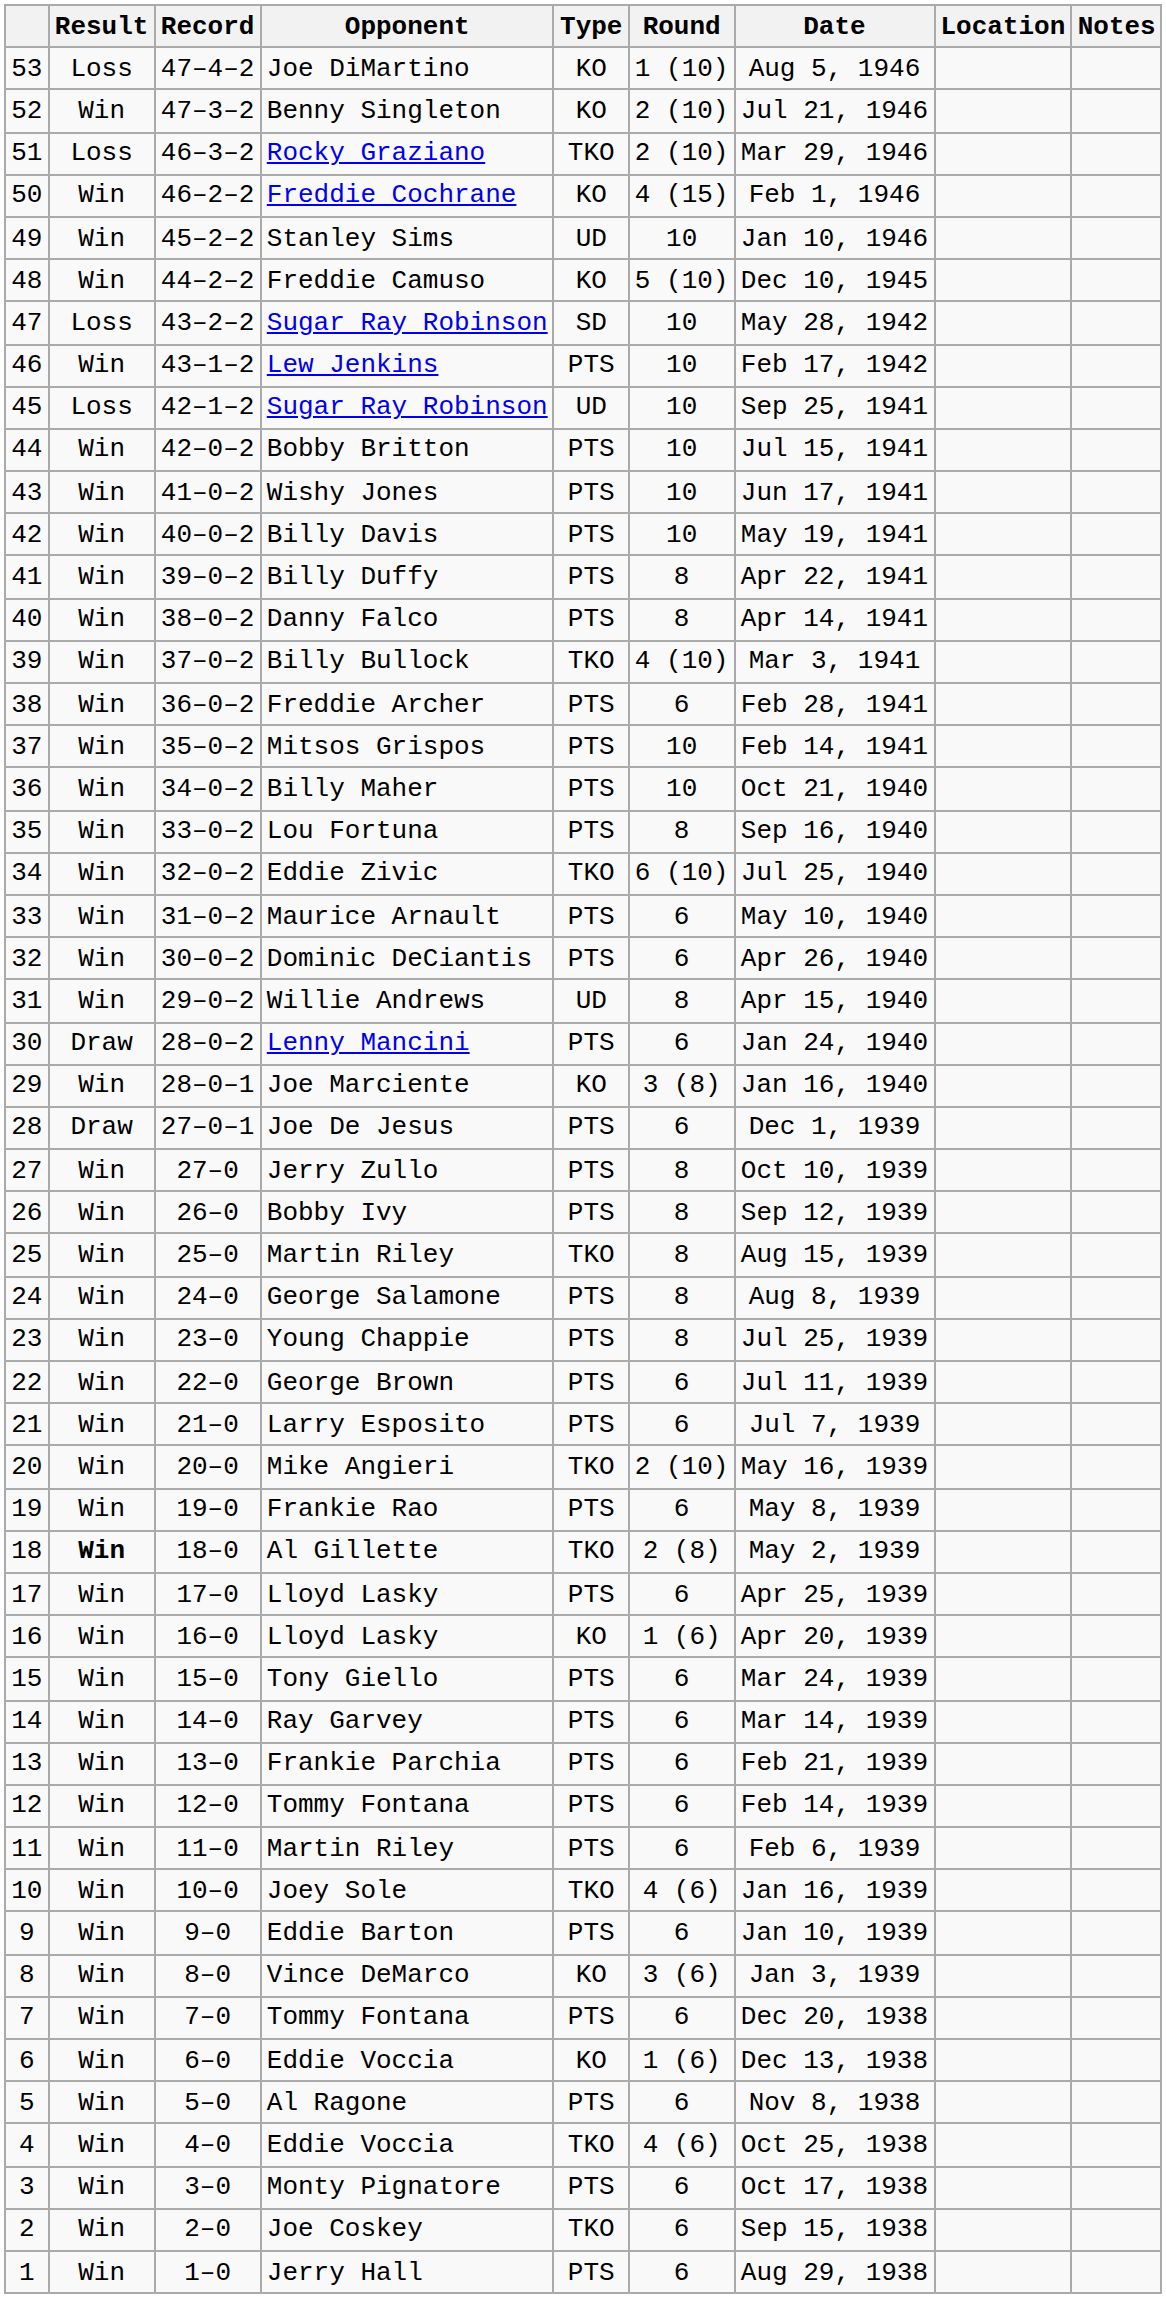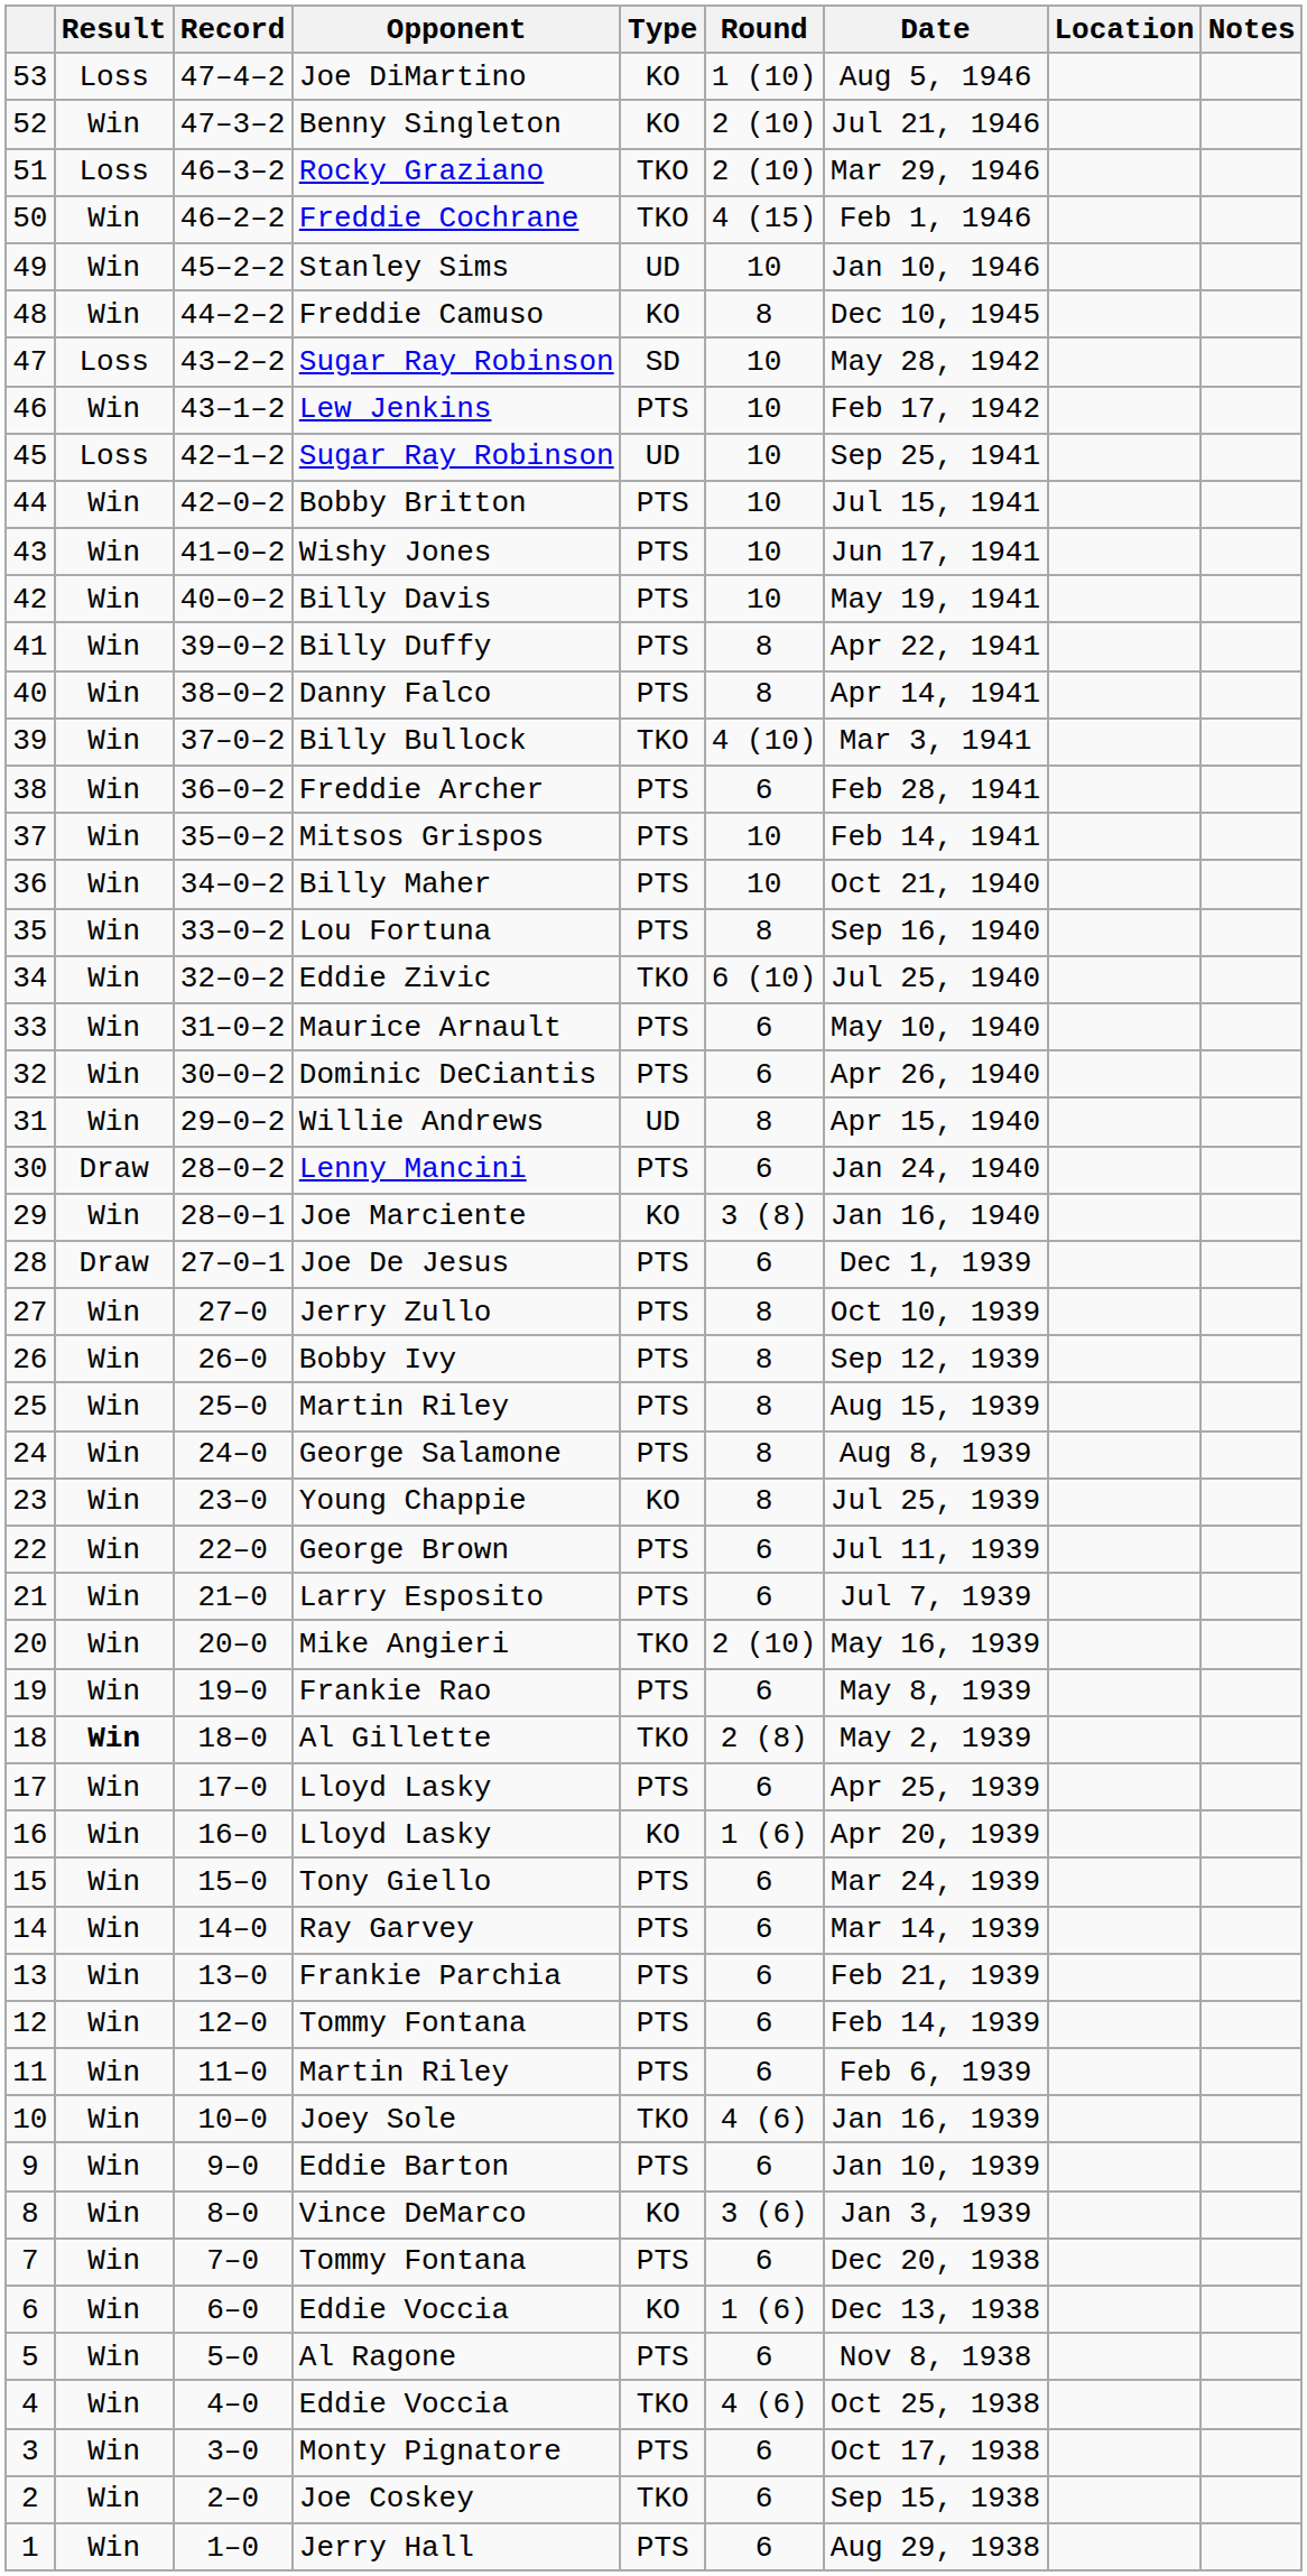Freddie Cochrane | Type: KO -> TKO
Freddie Camuso | Round: 5 (10) -> 8
25 / Martin Riley | Type: TKO -> PTS
Young Chappie | Type: PTS -> KO
